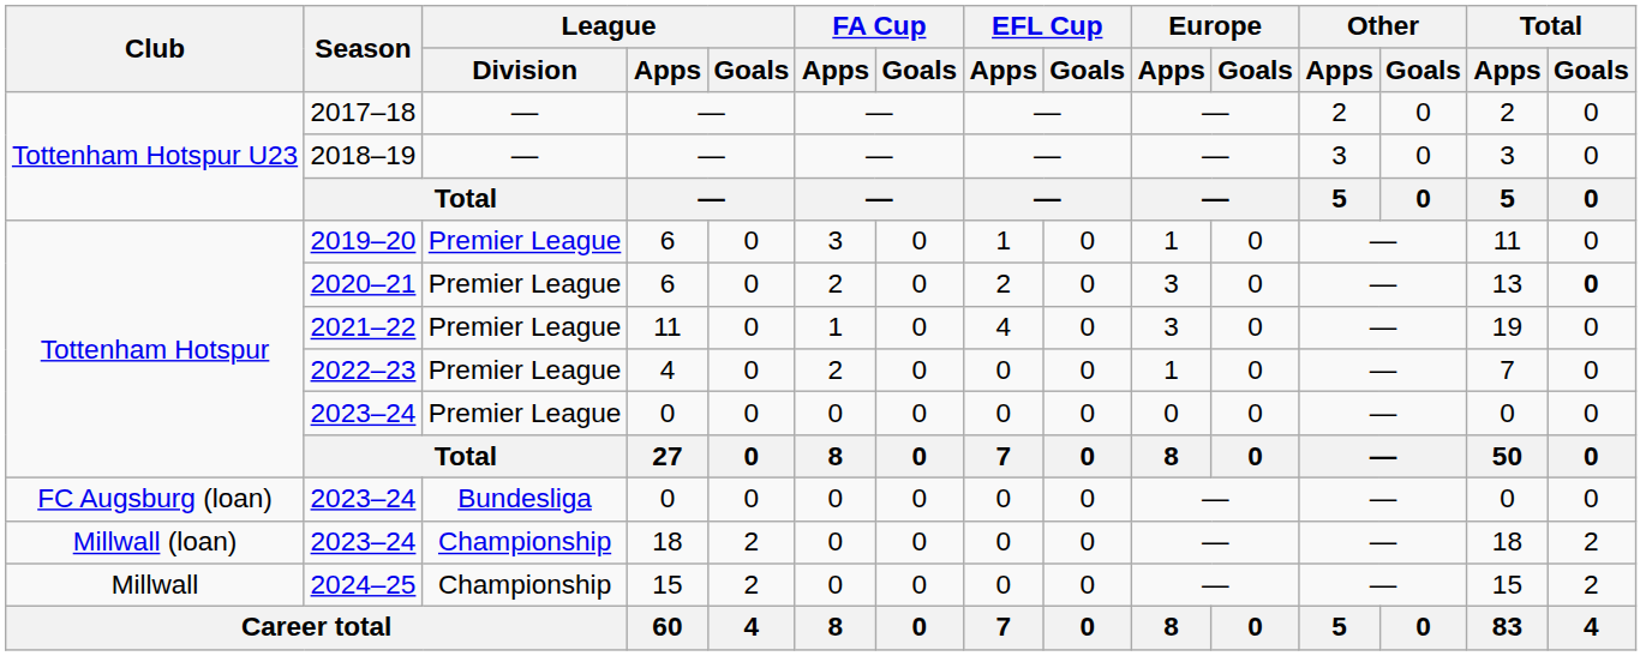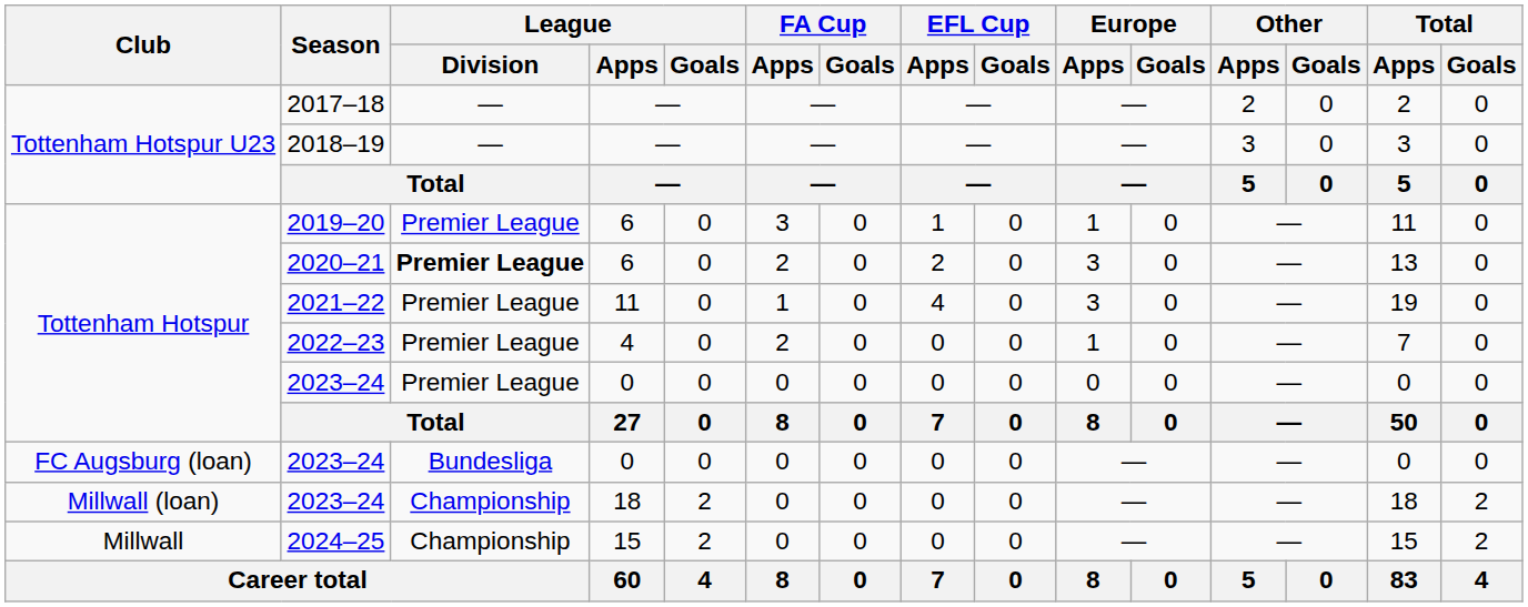2020–21 | League / Division: normal -> bold
2020–21 | Total / Goals: bold -> normal
